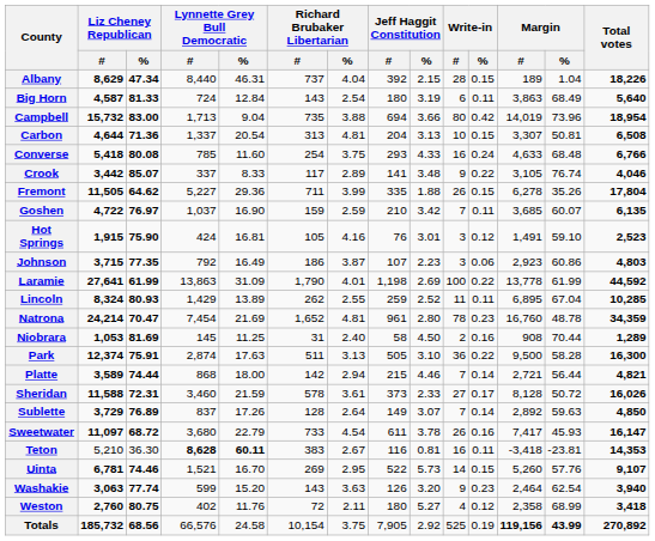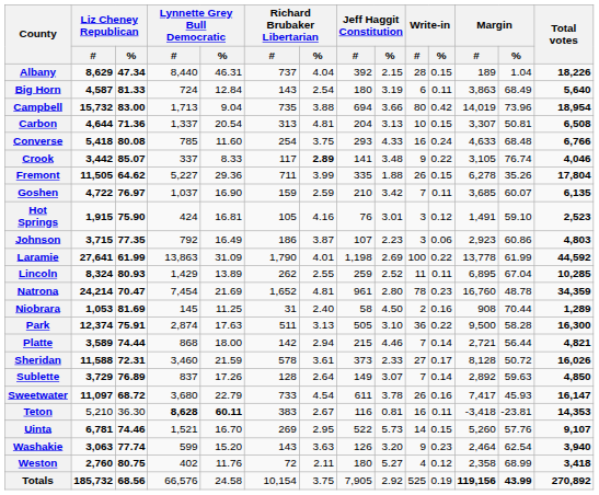Crook | Richard Brubaker Libertarian / %: normal -> bold
